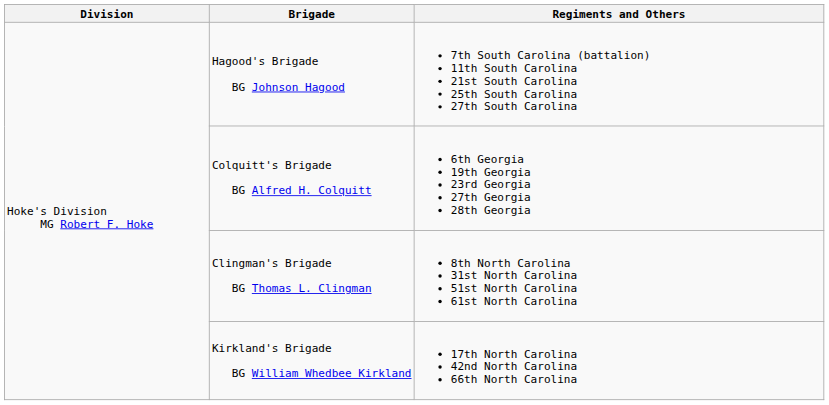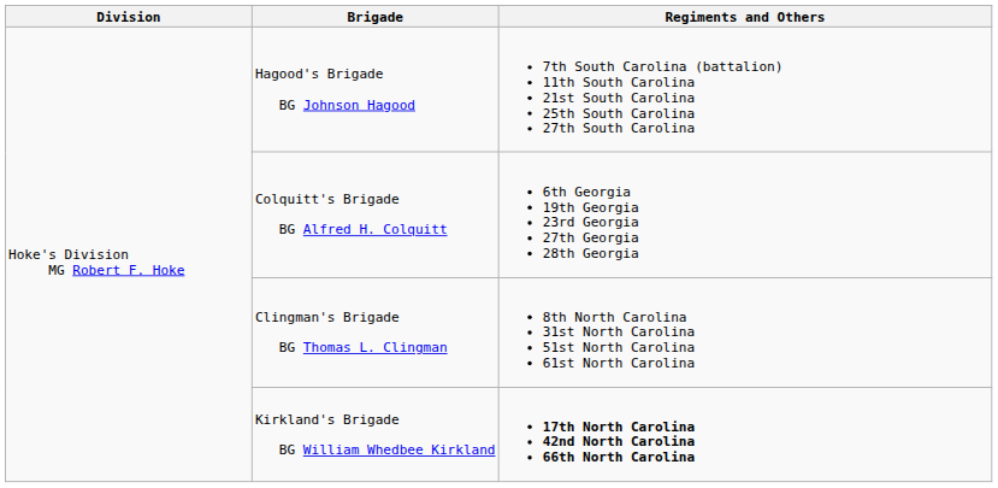Kirkland's Brigade BG William Whedbee Kirkland | Regiments and Others: normal -> bold
